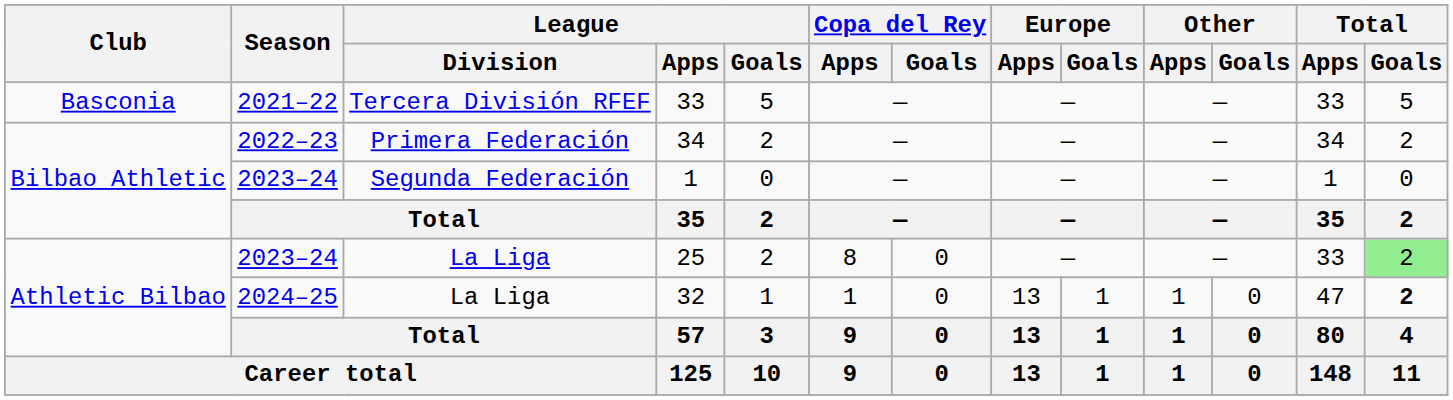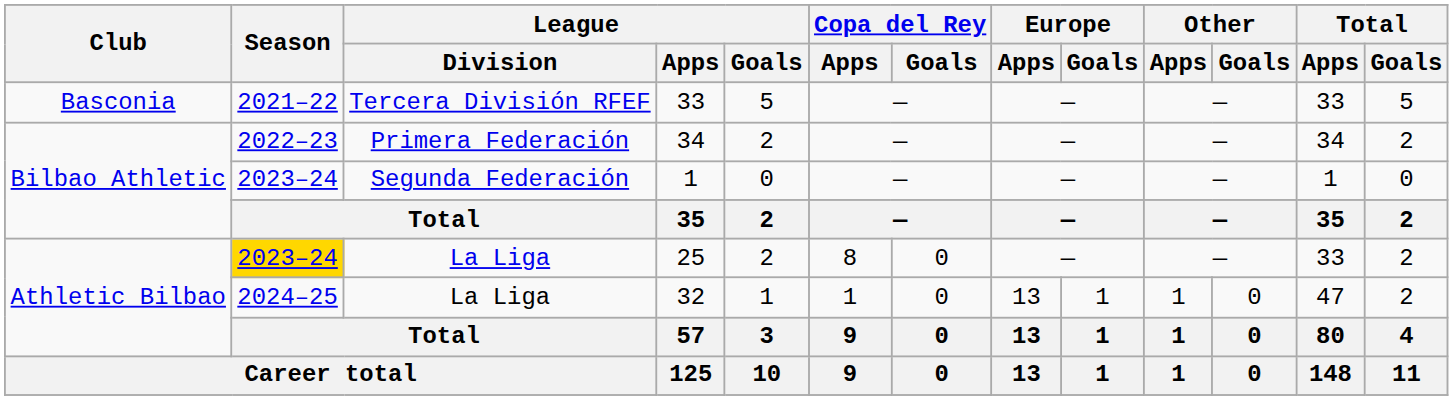25 | Season: no background -> gold background
25 | Total / Goals: lightgreen background -> no background
32 | Total / Goals: bold -> normal
